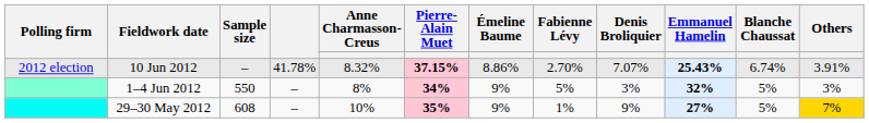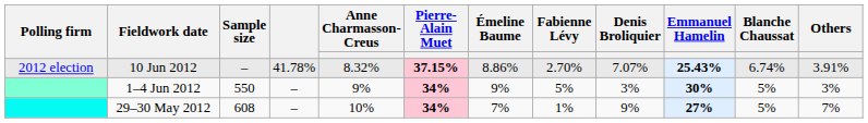1–4 Jun 2012 | Anne Charmasson-Creus: 8% -> 9%
1–4 Jun 2012 | Emmanuel Hamelin: 32% -> 30%
29–30 May 2012 | Pierre-Alain Muet: 35% -> 34%
29–30 May 2012 | Émeline Baume: 9% -> 7%
29–30 May 2012 | Others: gold background -> no background
